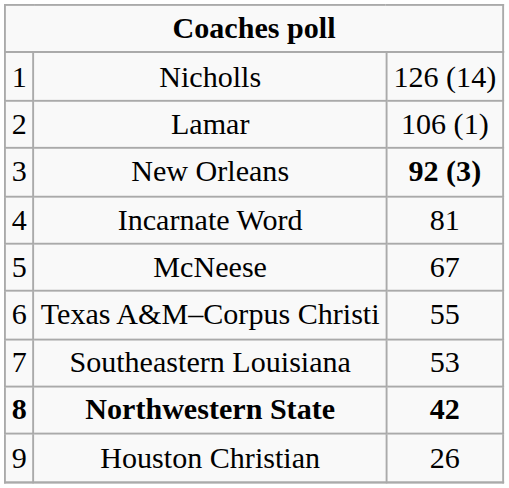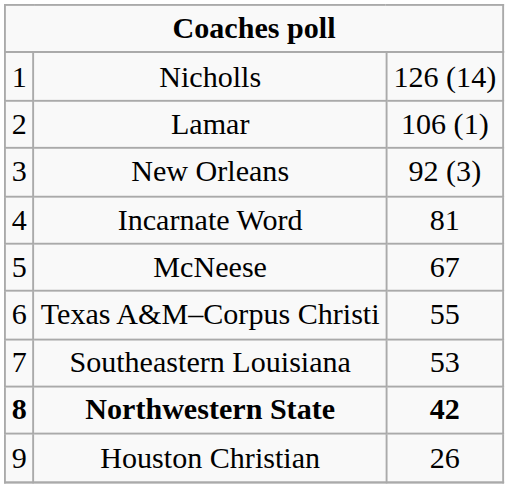New Orleans | column 3: bold -> normal
